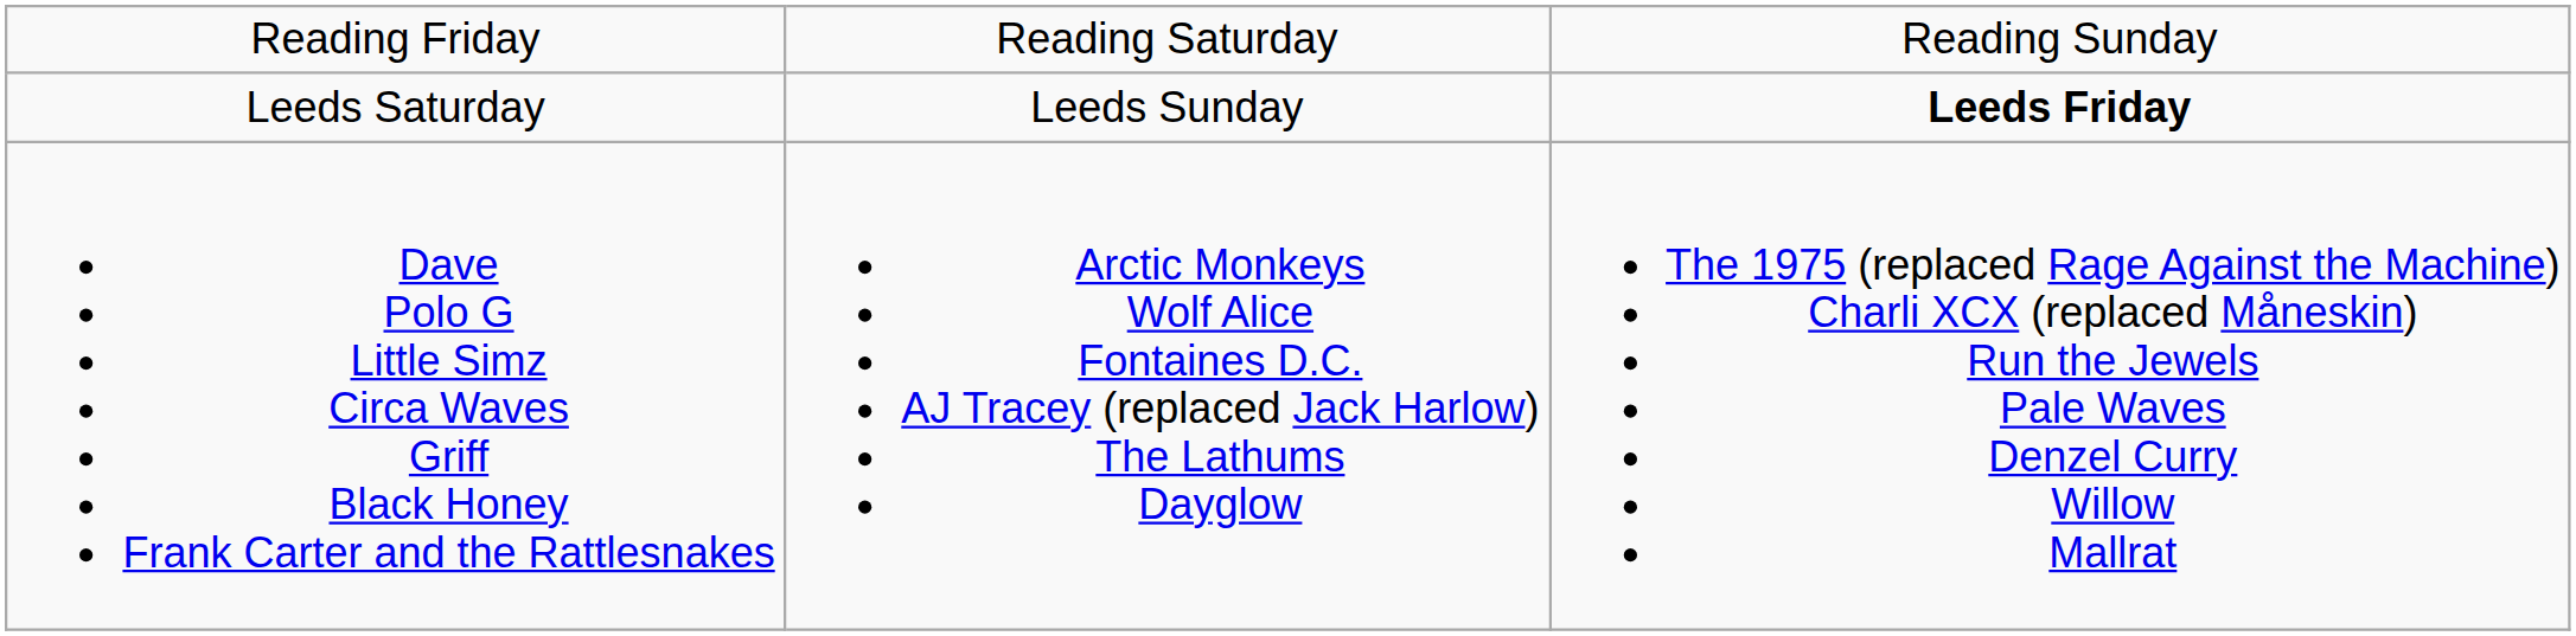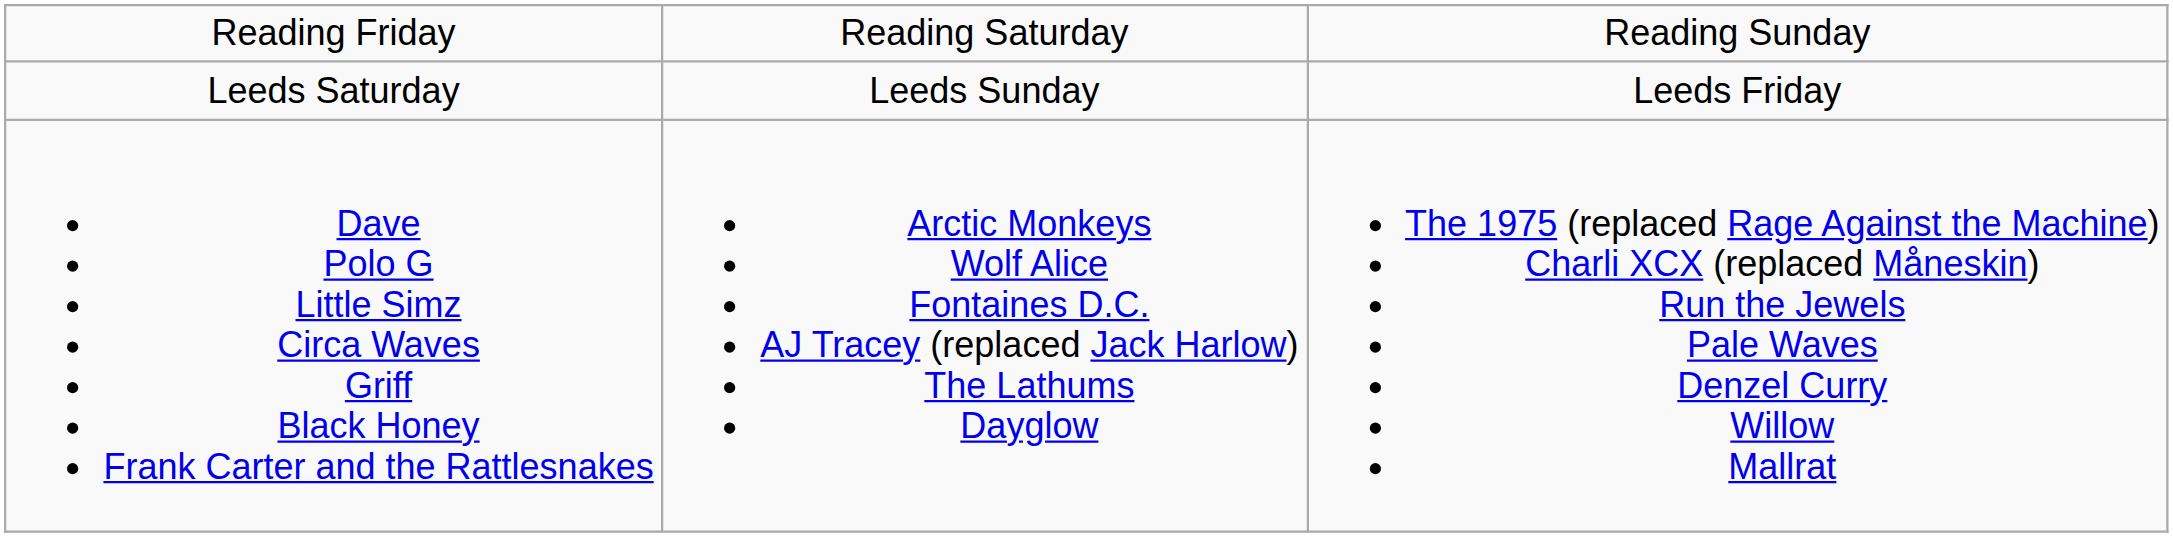Leeds Saturday | column 3: bold -> normal
